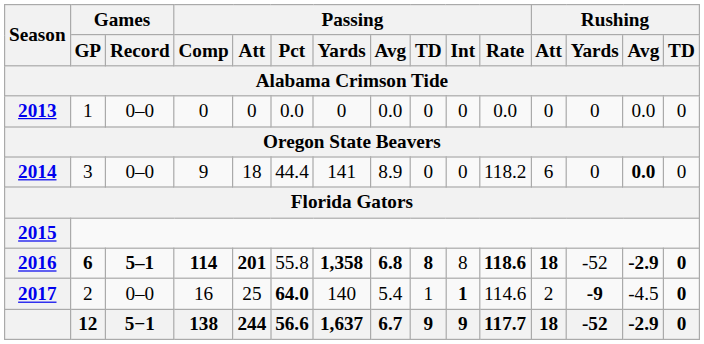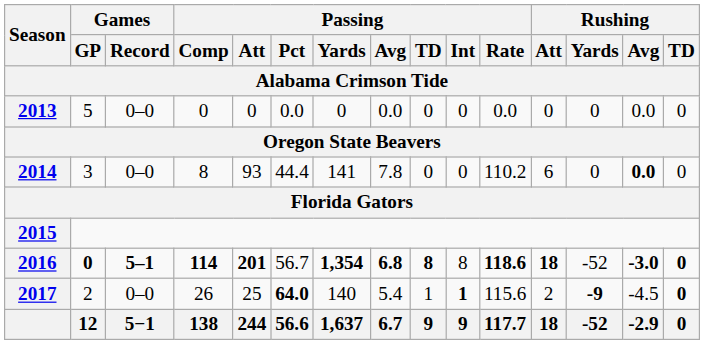2013 | Games / GP: 1 -> 5
2014 | Passing / Comp: 9 -> 8
2014 | Passing / Att: 18 -> 93
2014 | Passing / Avg: 8.9 -> 7.8
2014 | Passing / Rate: 118.2 -> 110.2
2016 | Games / GP: 6 -> 0
2016 | Passing / Pct: 55.8 -> 56.7
2016 | Passing / Yards: 1,358 -> 1,354
2016 | Rushing / Avg: -2.9 -> -3.0
2017 | Passing / Comp: 16 -> 26
2017 | Passing / Rate: 114.6 -> 115.6
